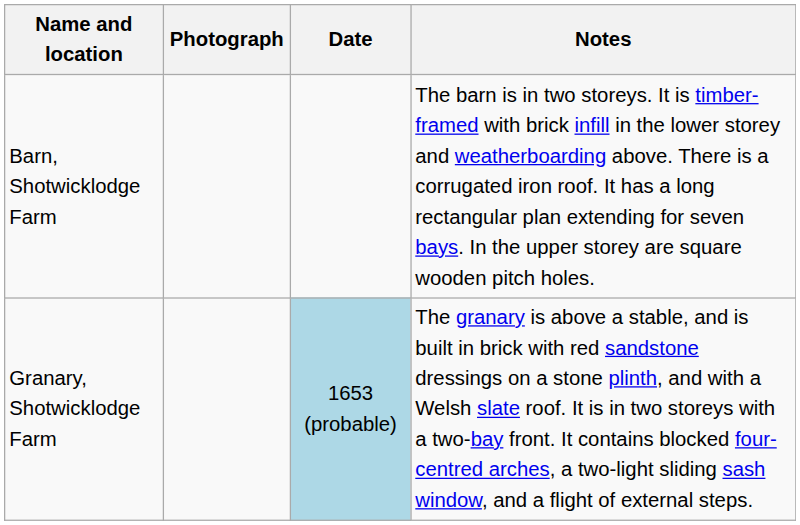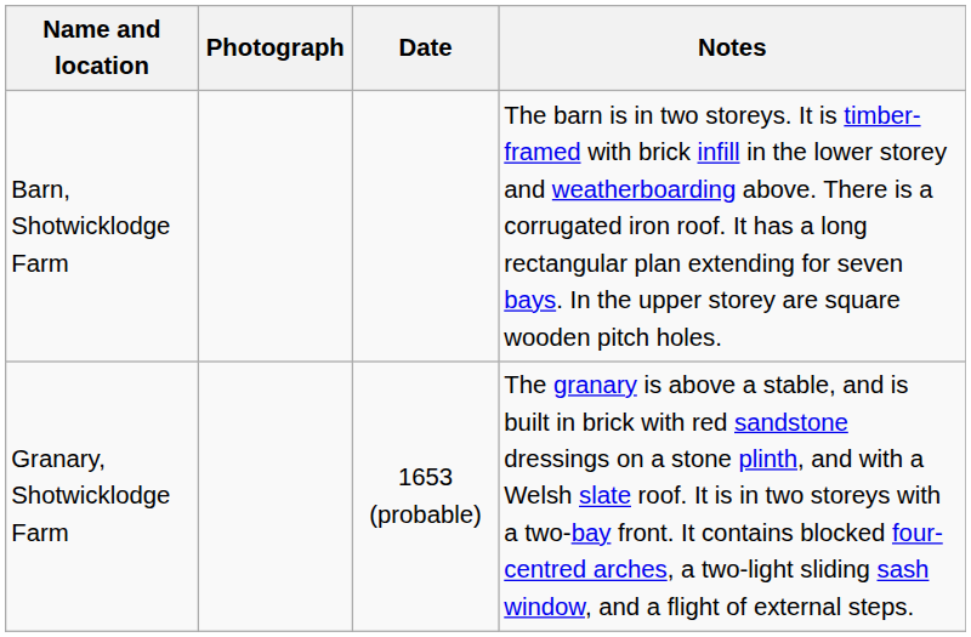Granary, Shotwicklodge Farm | Date: lightblue background -> no background
